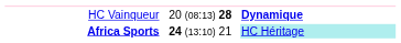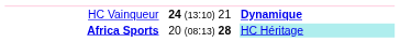HC Vainqueur | column 2: 20 (08:13) 28 -> 24 (13:10) 21
Africa Sports | column 2: 24 (13:10) 21 -> 20 (08:13) 28
